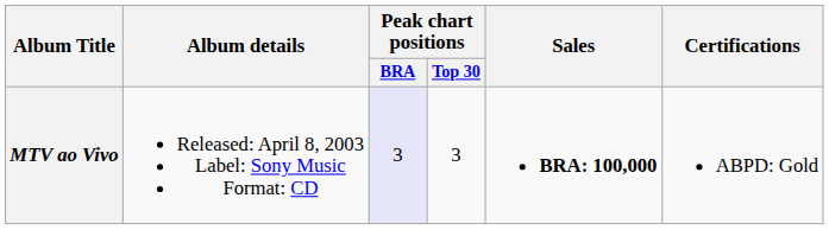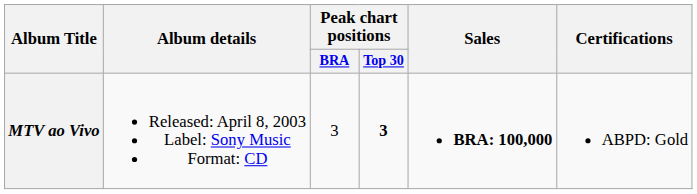MTV ao Vivo | Peak chart positions / BRA: lavender background -> no background
MTV ao Vivo | Peak chart positions / Top 30: normal -> bold
